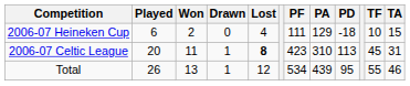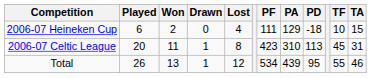2006-07 Celtic League | Lost: bold -> normal
